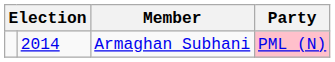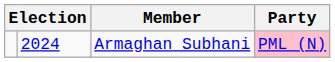Armaghan Subhani | column 2: 2014 -> 2024
